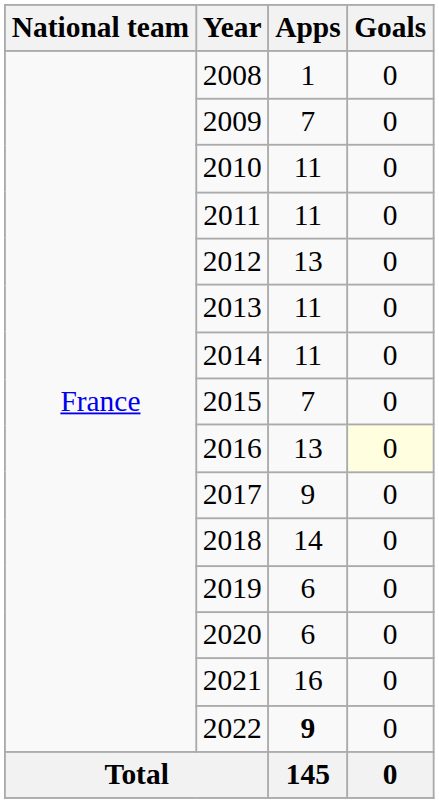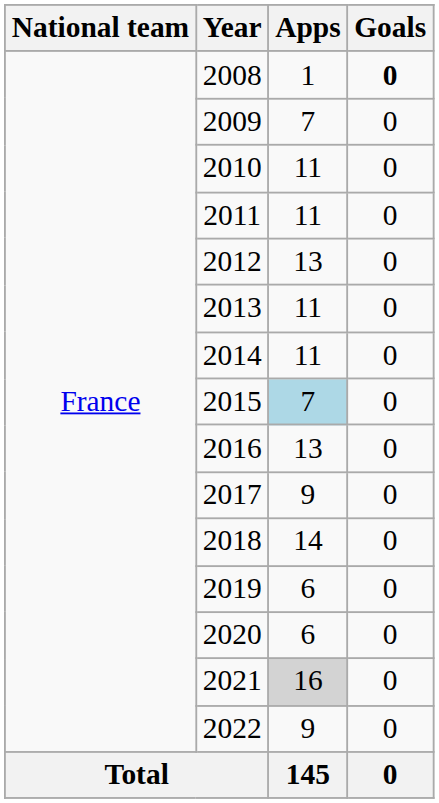2008 | Goals: normal -> bold
2015 | Apps: no background -> lightblue background
2016 | Goals: lightyellow background -> no background
2021 | Apps: no background -> lightgrey background
2022 | Apps: bold -> normal
